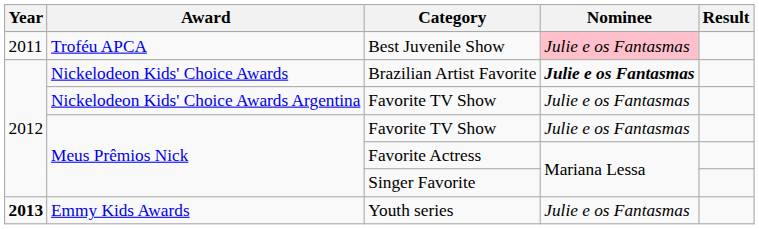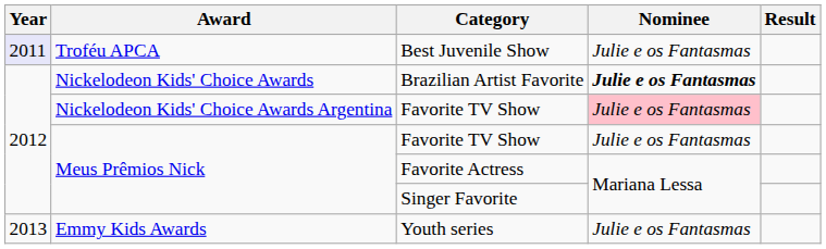Best Juvenile Show | Year: no background -> lavender background
Best Juvenile Show | Nominee: pink background -> no background
Nickelodeon Kids' Choice Awards Argentina / Favorite TV Show | Nominee: no background -> pink background
Youth series | Year: bold -> normal
